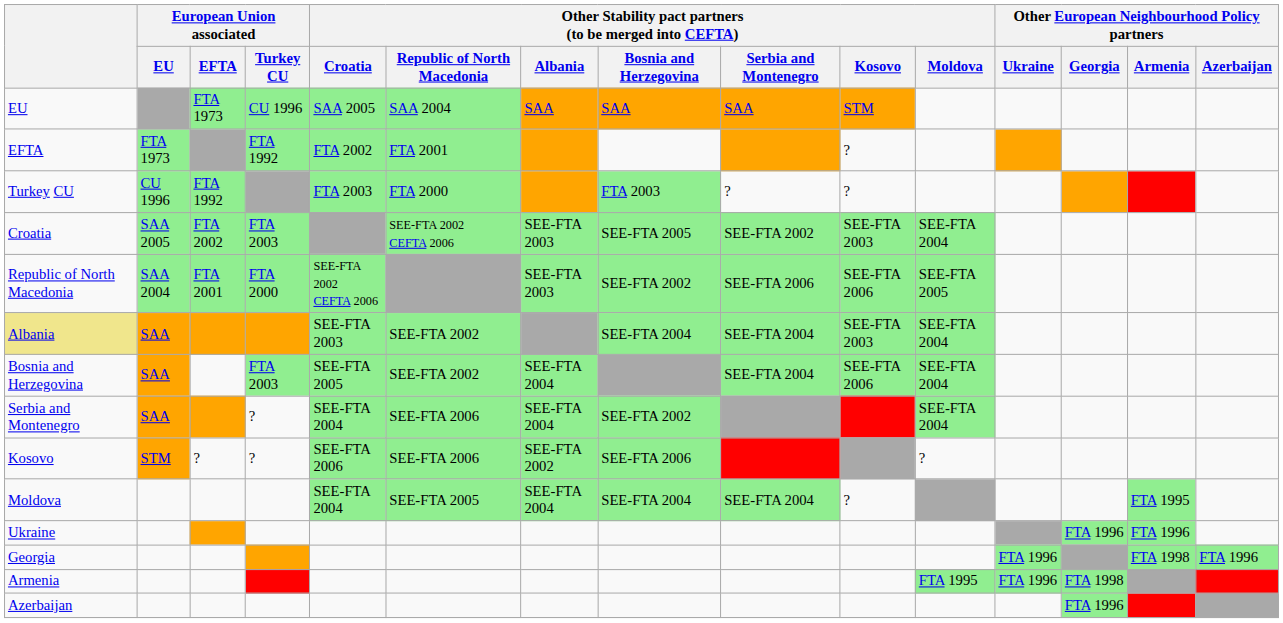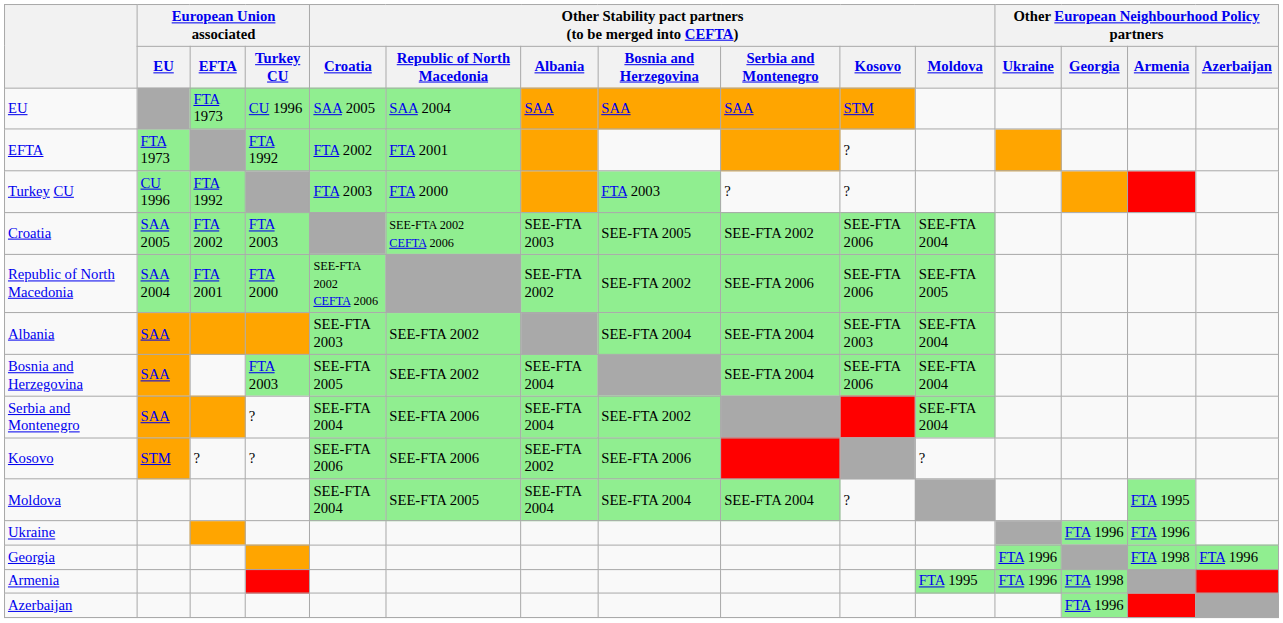row 6 | column 10: SEE-FTA 2003 -> SEE-FTA 2006
row 7 | column 7: SEE-FTA 2003 -> SEE-FTA 2002
row 8 | column 1: khaki background -> no background
